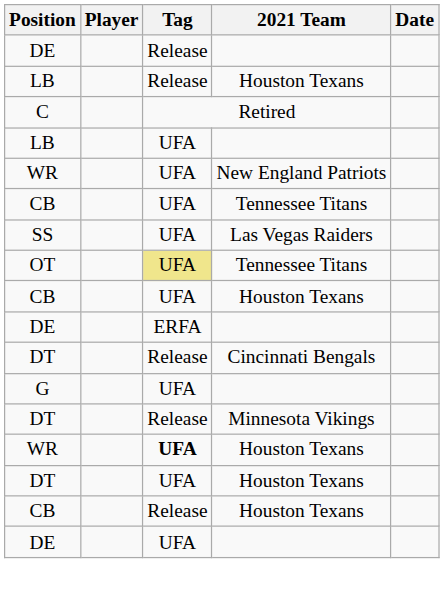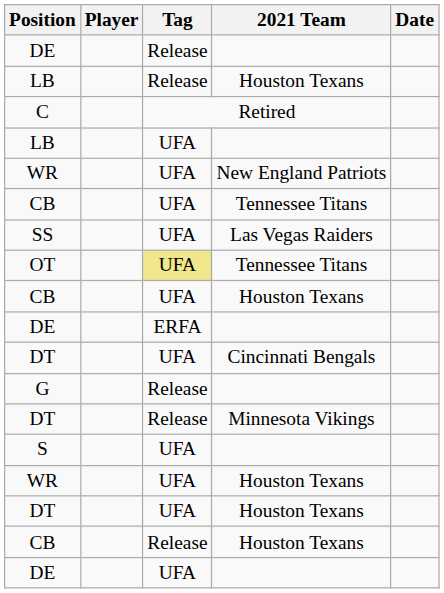DT / Cincinnati Bengals | Tag: Release -> UFA
G | Tag: UFA -> Release
+ row: S | UFA
WR / Houston Texans | Tag: bold -> normal
